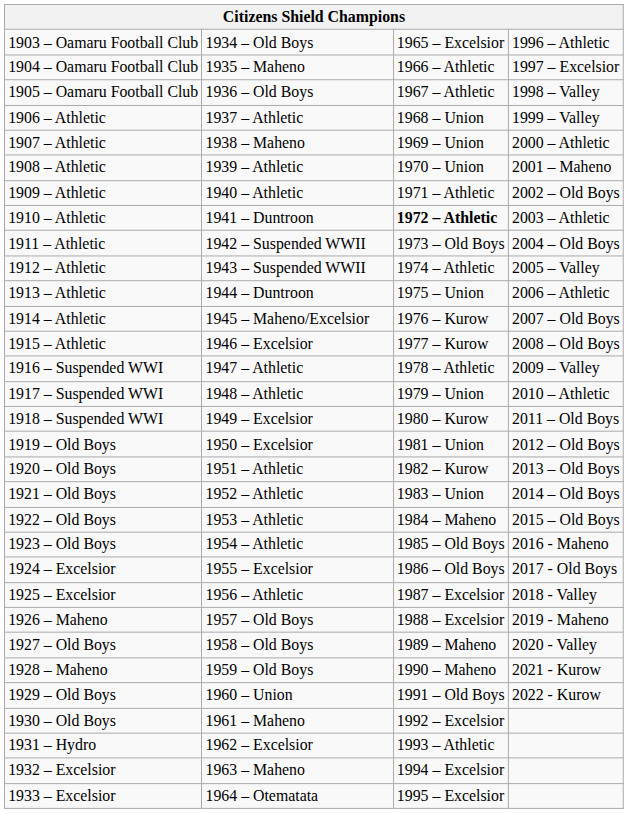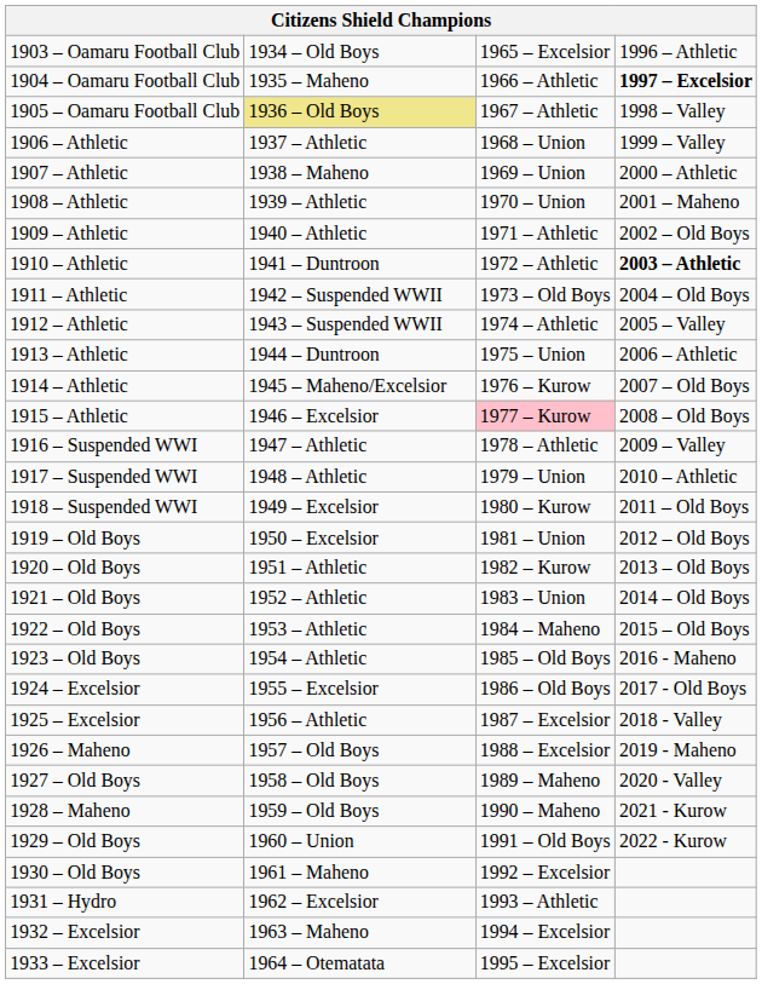1904 – Oamaru Football Club | column 4: normal -> bold
1905 – Oamaru Football Club | column 2: no background -> khaki background
1910 – Athletic | column 3: bold -> normal
1910 – Athletic | column 4: normal -> bold
1915 – Athletic | column 3: no background -> pink background
